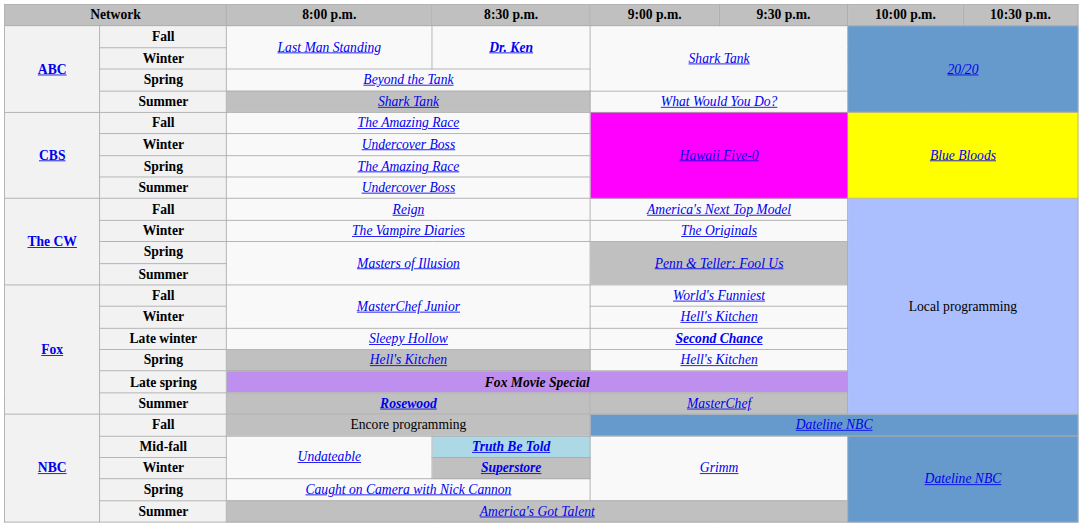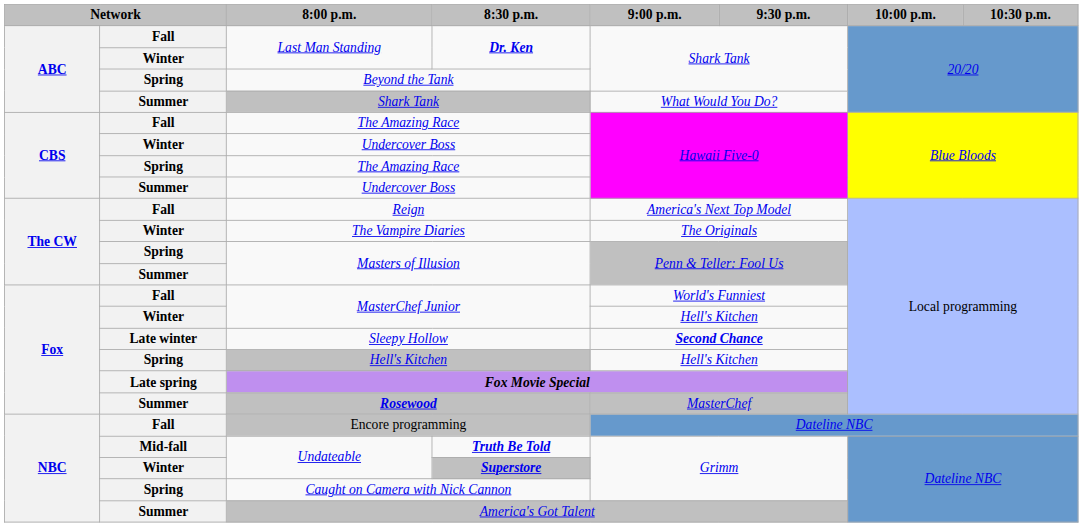Truth Be Told | 8:30 p.m.: lightblue background -> no background
